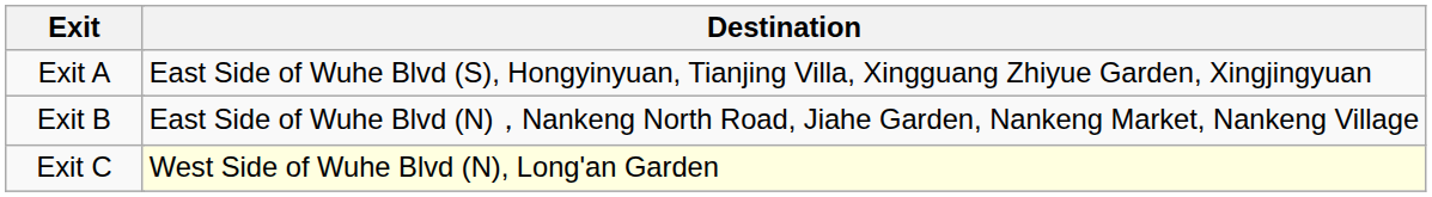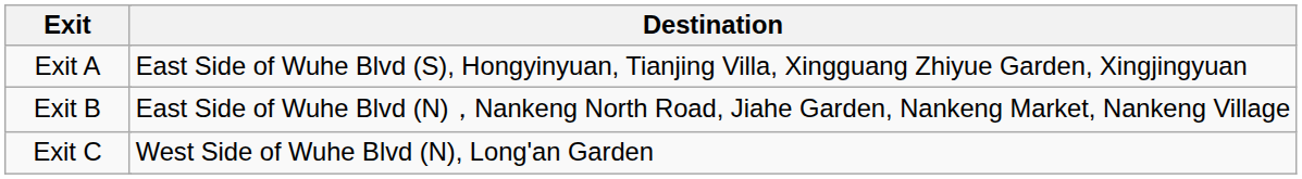Exit C | Destination: lightyellow background -> no background
